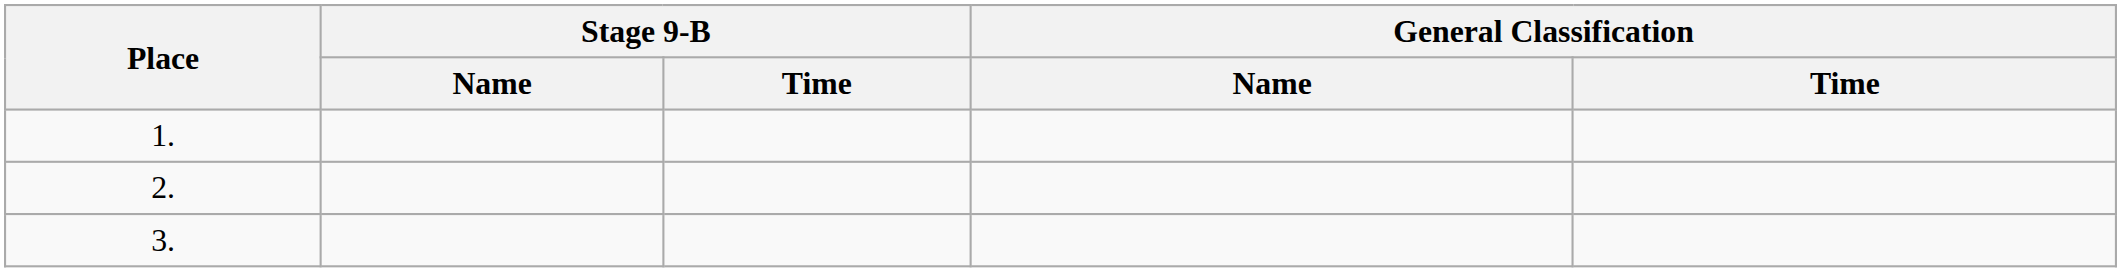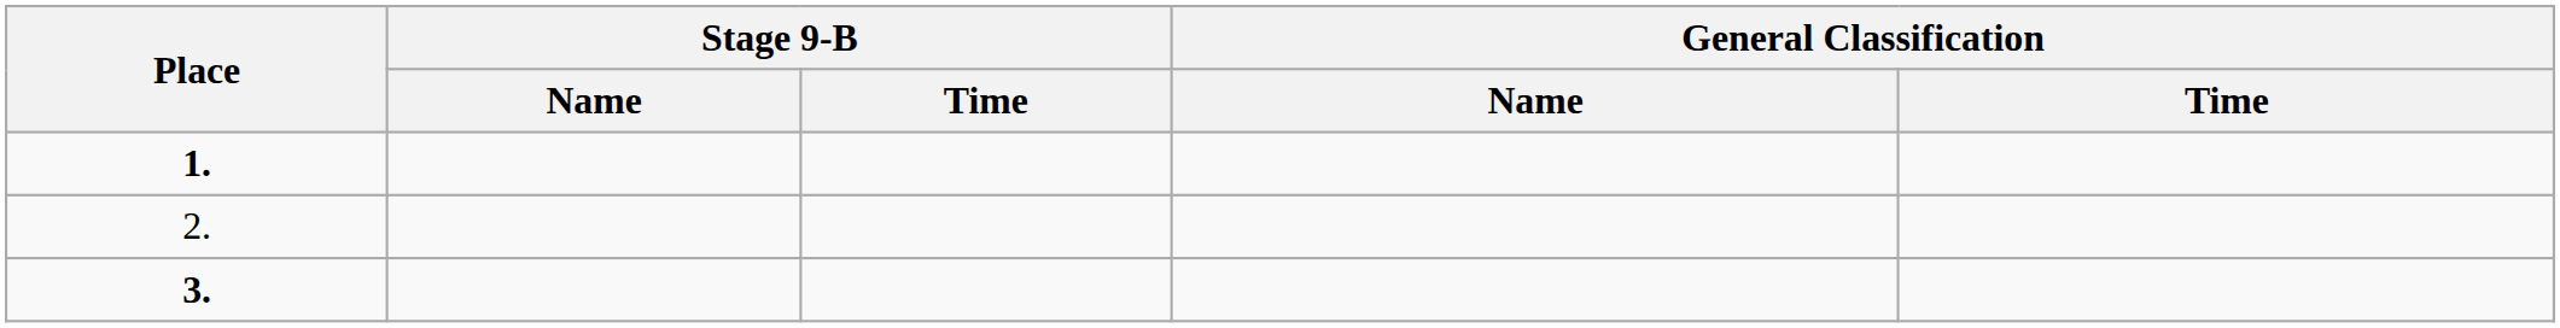1. | Place: normal -> bold
3. | Place: normal -> bold
